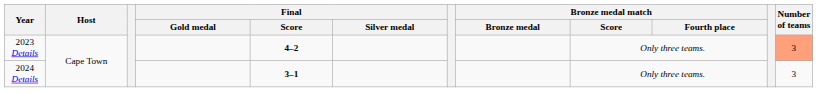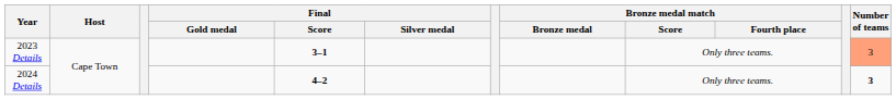2023 Details | Final / Score: 4–2 -> 3–1
2024 Details | Final / Score: 3–1 -> 4–2
2024 Details | Number of teams: normal -> bold
